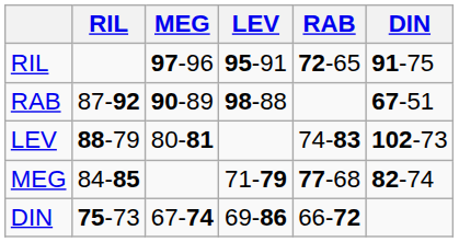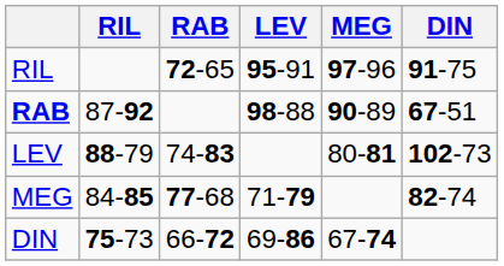columns swapped: RAB <-> MEG
row 3 | column 1: normal -> bold
